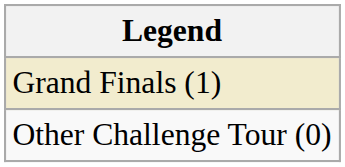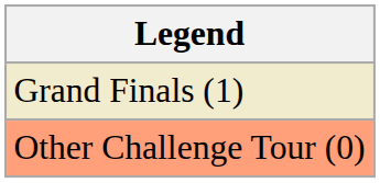row 3 | column 1: no background -> lightsalmon background
